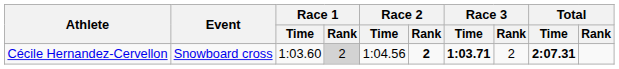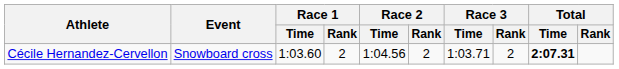Cécile Hernandez-Cervellon | Race 1 / Rank: lightgrey background -> no background
Cécile Hernandez-Cervellon | Race 2 / Rank: bold -> normal
Cécile Hernandez-Cervellon | Race 3 / Time: bold -> normal
